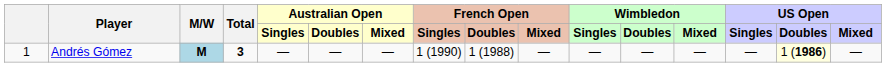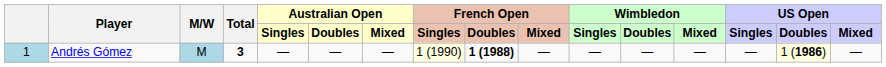Andrés Gómez | column 1: no background -> lightblue background
Andrés Gómez | M/W: bold -> normal
Andrés Gómez | French Open / Singles: no background -> lightyellow background
Andrés Gómez | French Open / Doubles: normal -> bold
